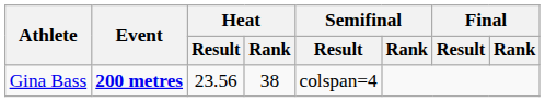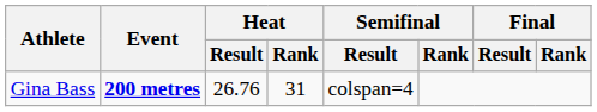Gina Bass | Heat / Result: 23.56 -> 26.76
Gina Bass | Heat / Rank: 38 -> 31
